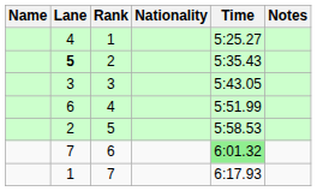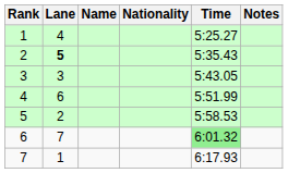columns swapped: Rank <-> Name
